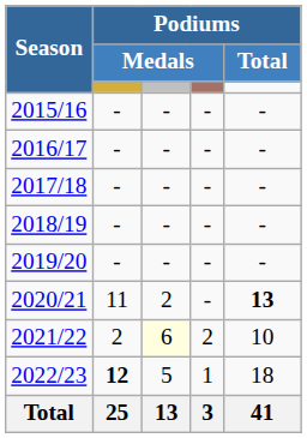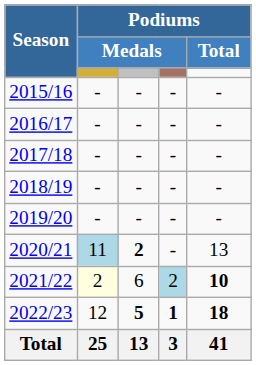2020/21 | column 2: no background -> lightblue background
2020/21 | column 3: normal -> bold
2020/21 | column 5: bold -> normal
2021/22 | column 2: no background -> lightyellow background
2021/22 | column 3: lightyellow background -> no background
2021/22 | column 4: no background -> lightblue background
2021/22 | column 5: normal -> bold
2022/23 | column 2: bold -> normal
2022/23 | column 3: normal -> bold
2022/23 | column 4: normal -> bold
2022/23 | column 5: normal -> bold
